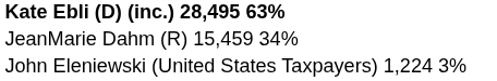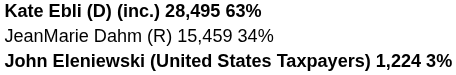row 3 | column 1: normal -> bold
